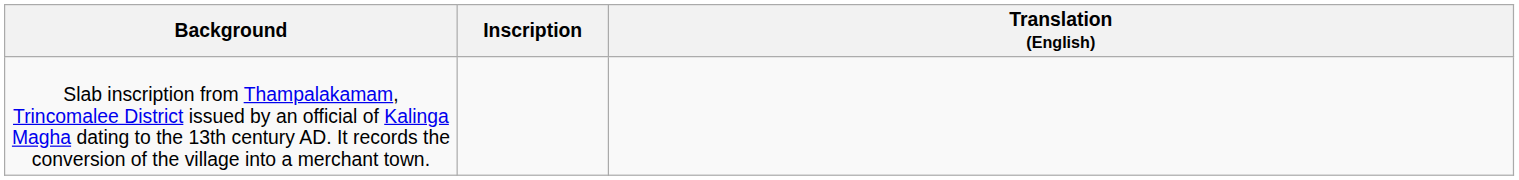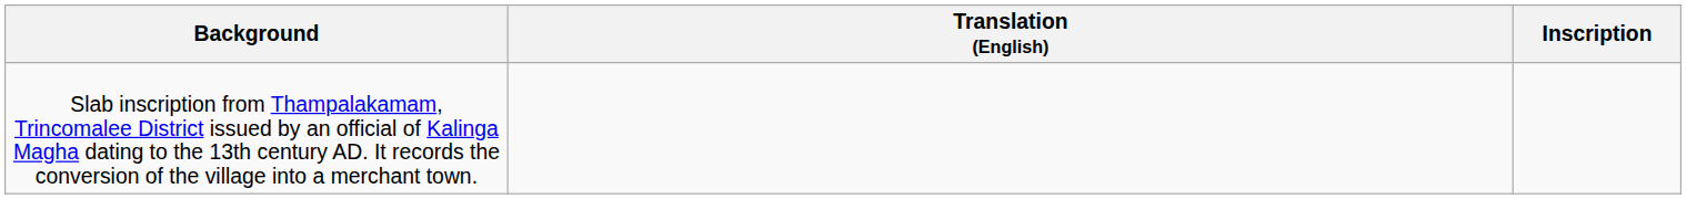columns swapped: Translation (English) <-> Inscription
